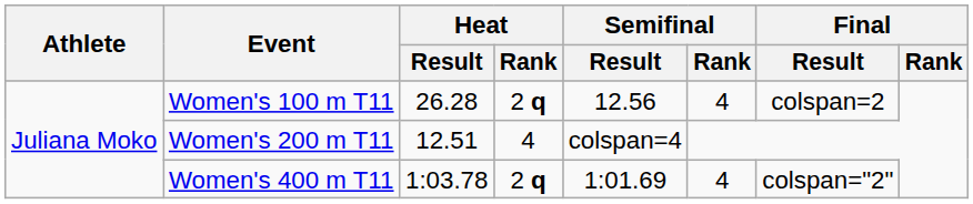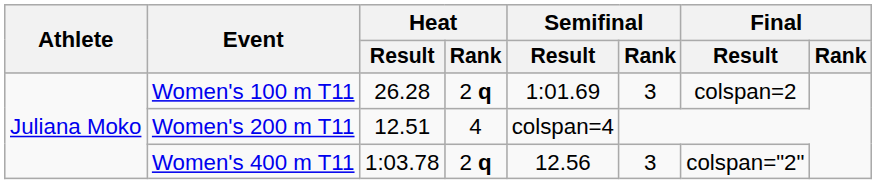Women's 100 m T11 | Semifinal / Result: 12.56 -> 1:01.69
Women's 100 m T11 | Semifinal / Rank: 4 -> 3
Women's 400 m T11 | Semifinal / Result: 1:01.69 -> 12.56
Women's 400 m T11 | Semifinal / Rank: 4 -> 3
